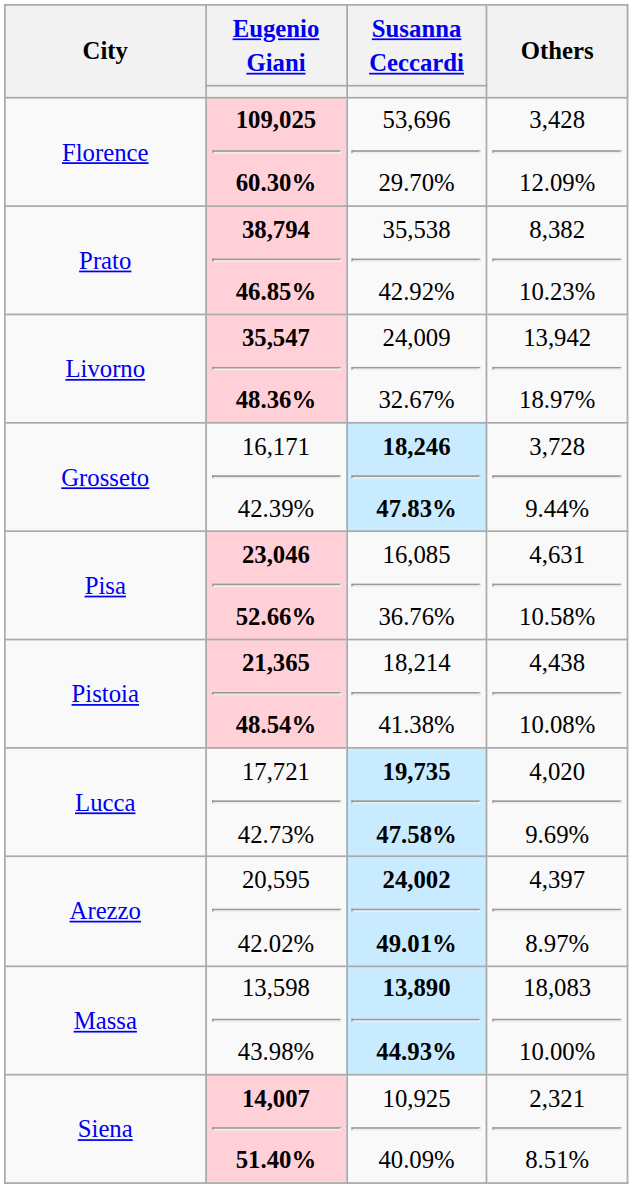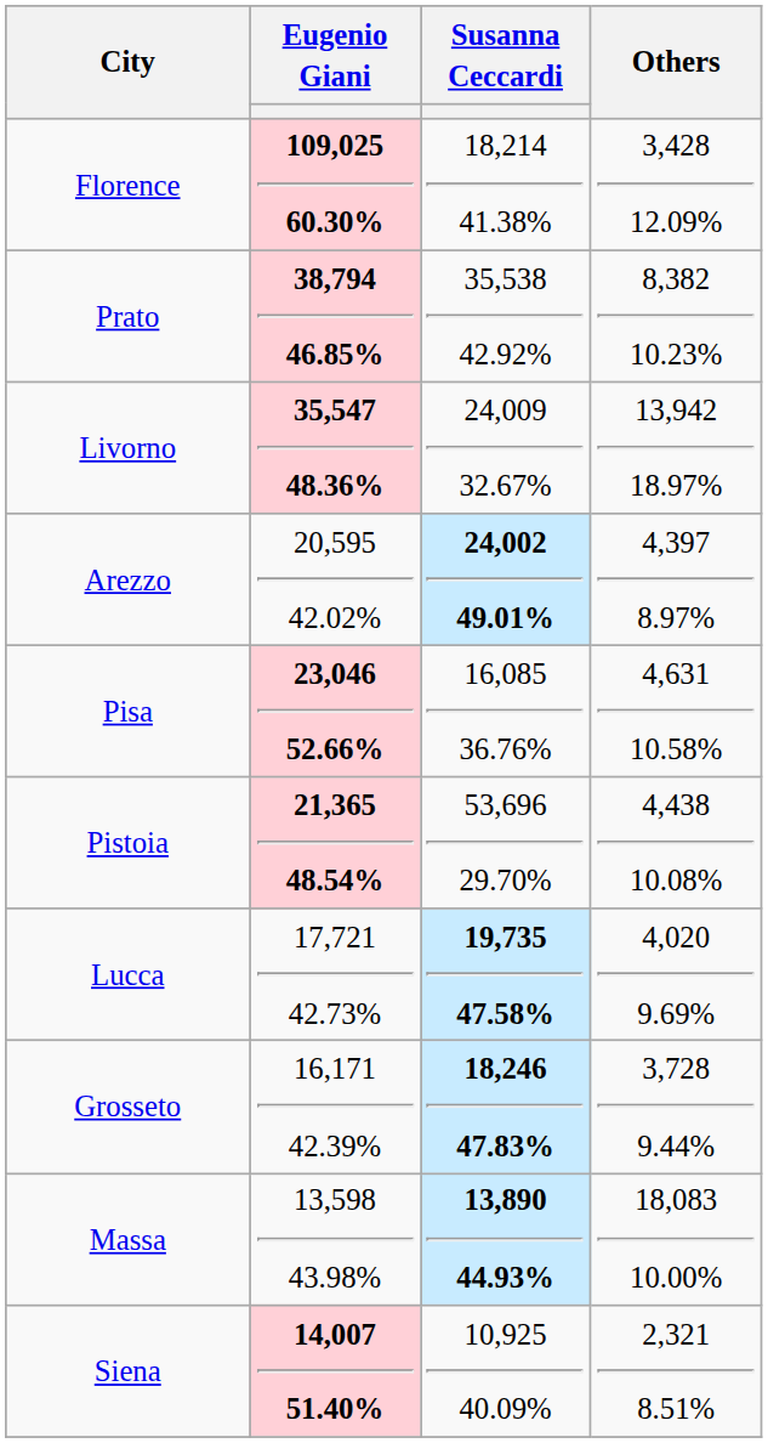Florence | Susanna Ceccardi: 53,696 29.70% -> 18,214 41.38%
rows swapped: Arezzo <-> Grosseto
Pistoia | Susanna Ceccardi: 18,214 41.38% -> 53,696 29.70%
